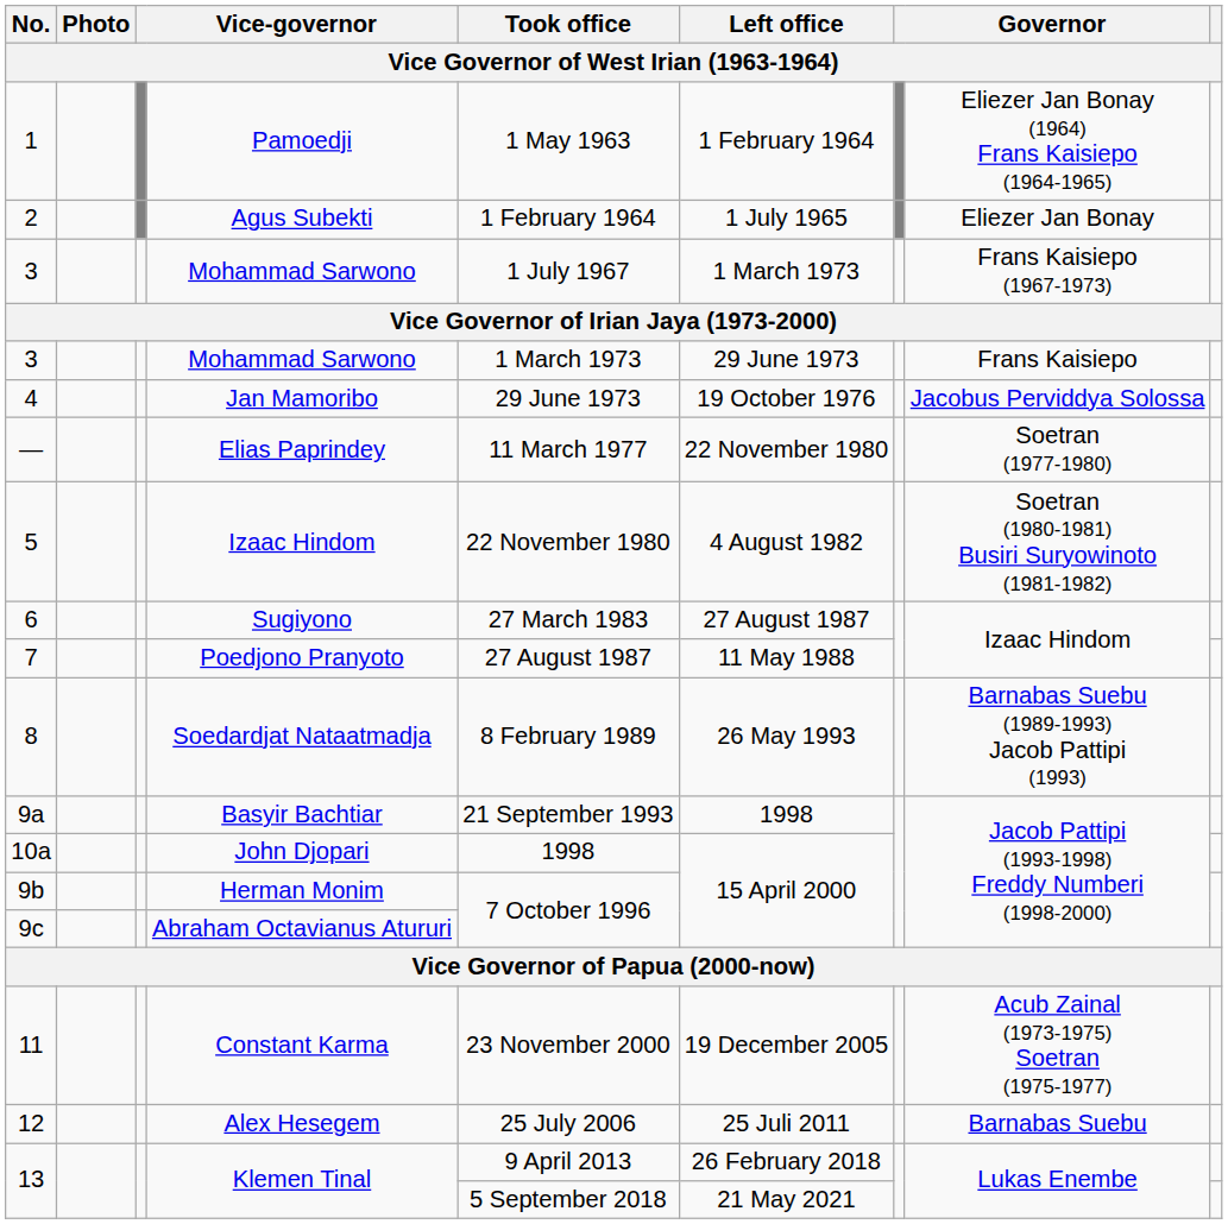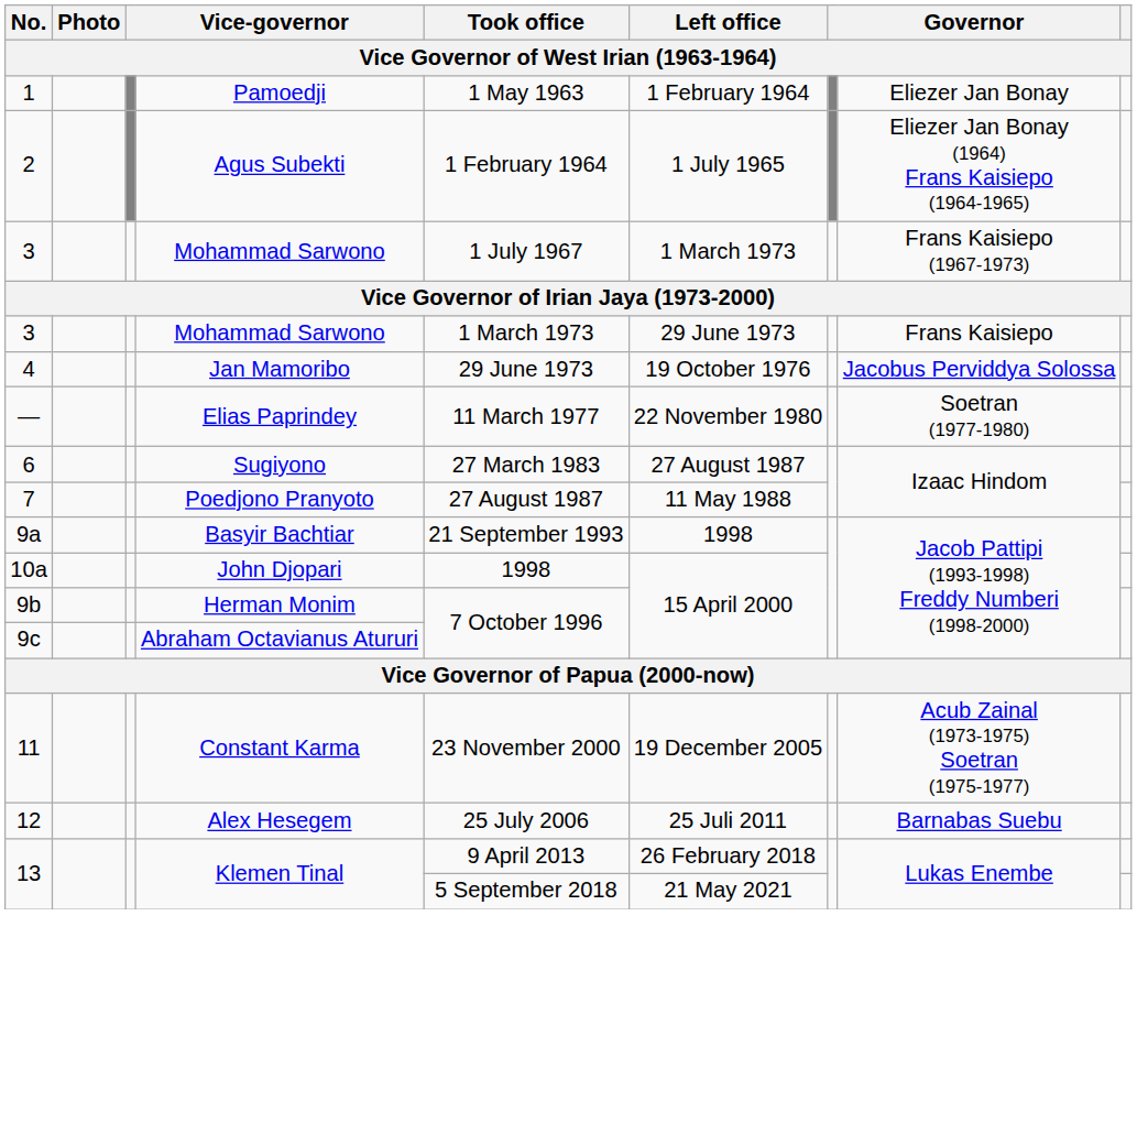1 | column 8: Eliezer Jan Bonay (1964) Frans Kaisiepo (1964-1965) -> Eliezer Jan Bonay
2 | column 8: Eliezer Jan Bonay -> Eliezer Jan Bonay (1964) Frans Kaisiepo (1964-1965)
- row: 5 | Izaac Hindom | 22 November 1980 | 4 August 1982 | Soetran (1980-1981) Busiri Suryowinoto (1981-1982)
- row: 8 | Soedardjat Nataatmadja | 8 February 1989 | 26 May 1993 | Barnabas Suebu (1989-1993) Jacob Pattipi (1993)
